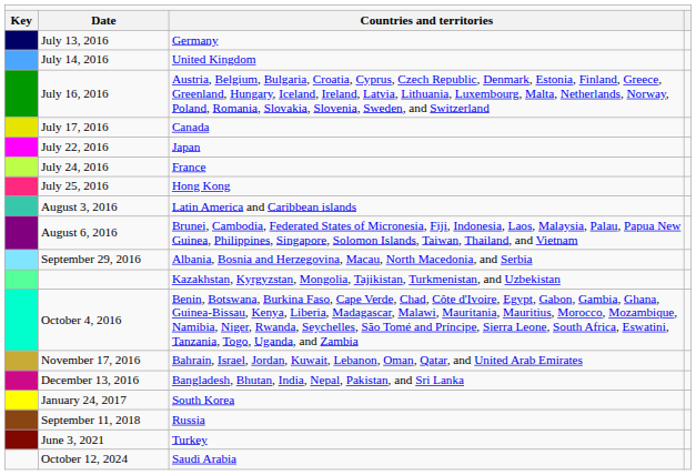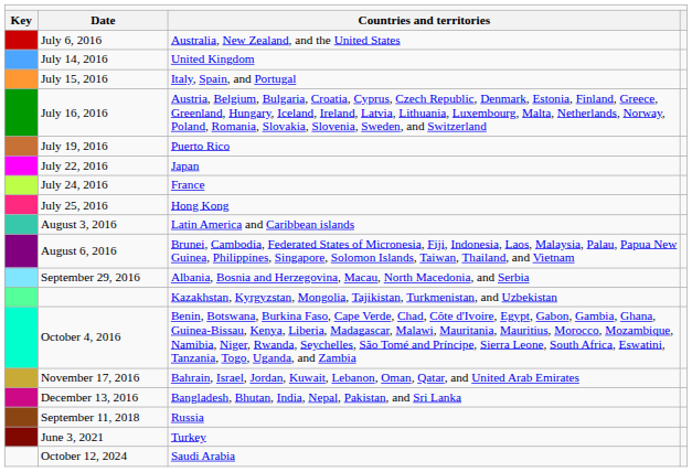+ row: July 6, 2016 | Australia, New Zealand, and the United States
- row: July 13, 2016 | Germany
+ row: July 15, 2016 | Italy, Spain, and Portugal
- row: July 17, 2016 | Canada
+ row: July 19, 2016 | Puerto Rico
- row: January 24, 2017 | South Korea
